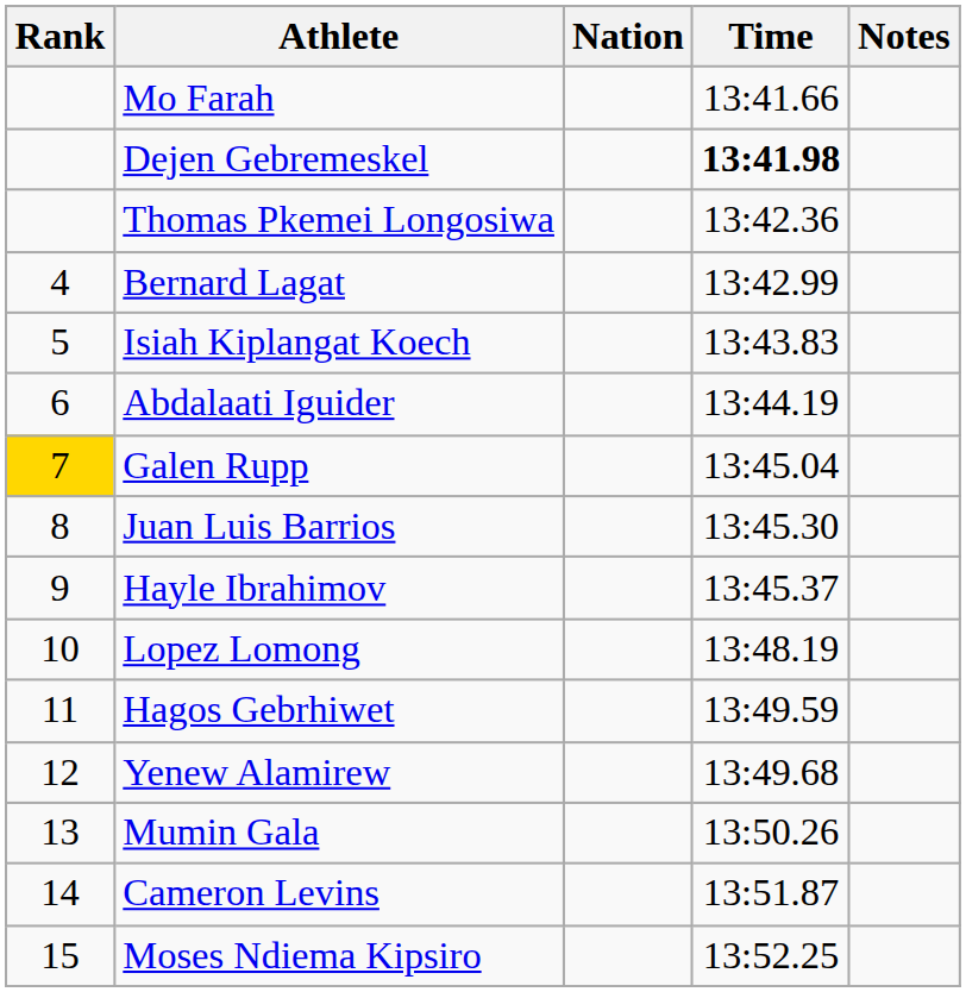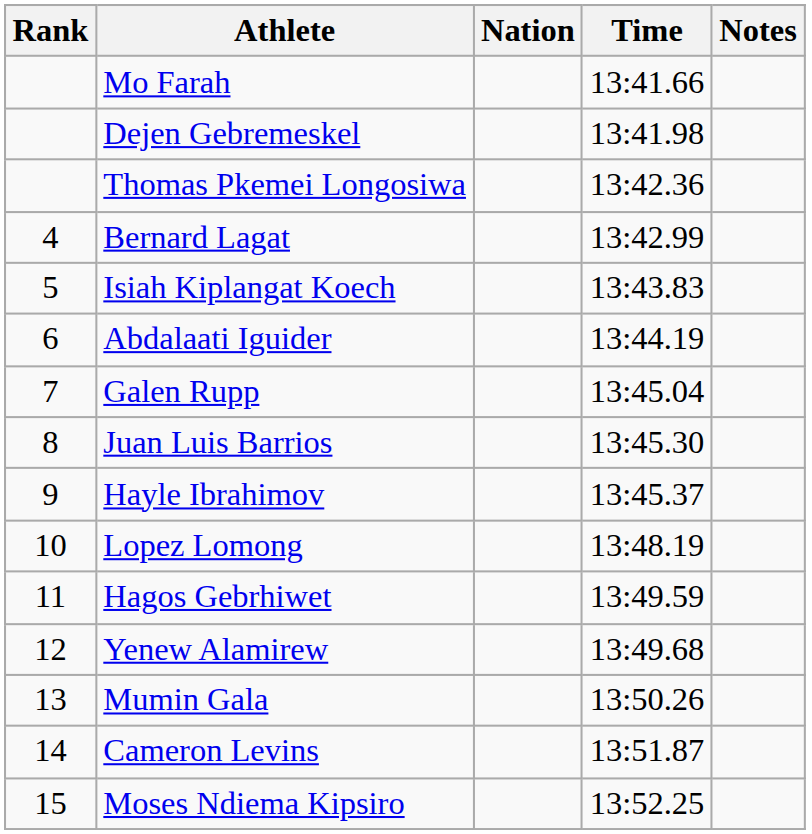Dejen Gebremeskel | Time: bold -> normal
Galen Rupp | Rank: gold background -> no background
